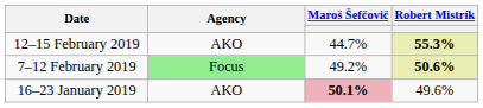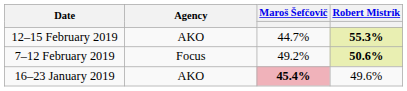7–12 February 2019 | Agency: lightgreen background -> no background
16–23 January 2019 | Maroš Šefčovič: 50.1% -> 45.4%
